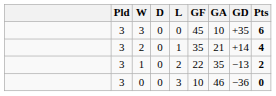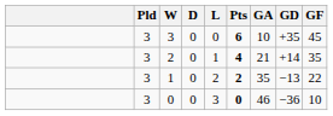columns swapped: GF <-> Pts
